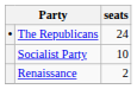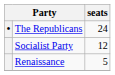Socialist Party | seats: 10 -> 12
Renaissance | seats: 2 -> 5
